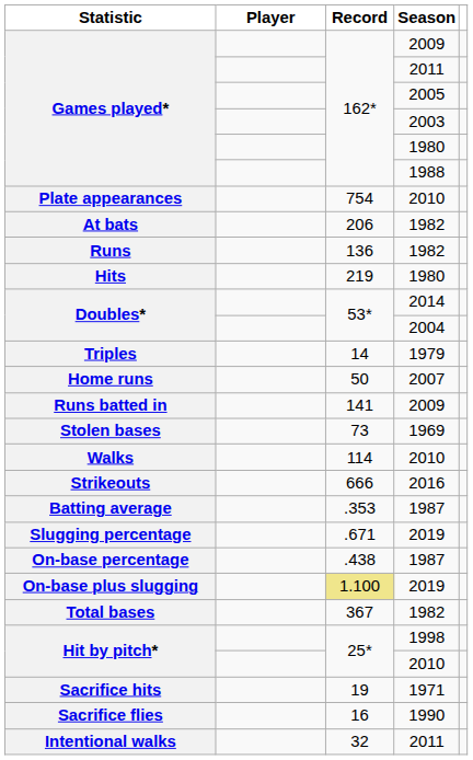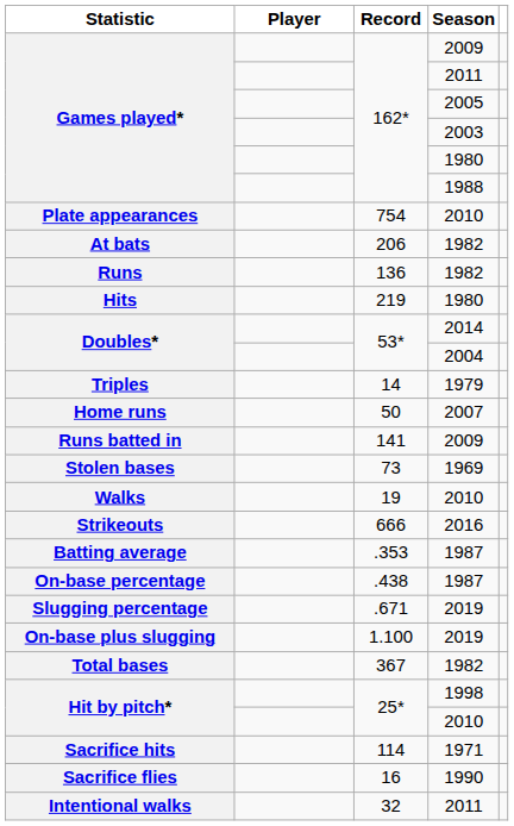Walks | Record: 114 -> 19
rows swapped: On-base percentage <-> Slugging percentage
On-base plus slugging | Record: khaki background -> no background
Sacrifice hits | Record: 19 -> 114
